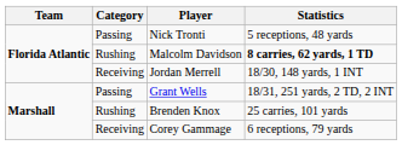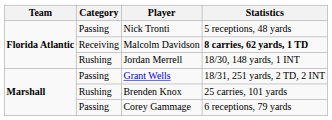Malcolm Davidson | Category: Rushing -> Receiving
Jordan Merrell | Category: Receiving -> Rushing
Corey Gammage | Category: Receiving -> Passing
